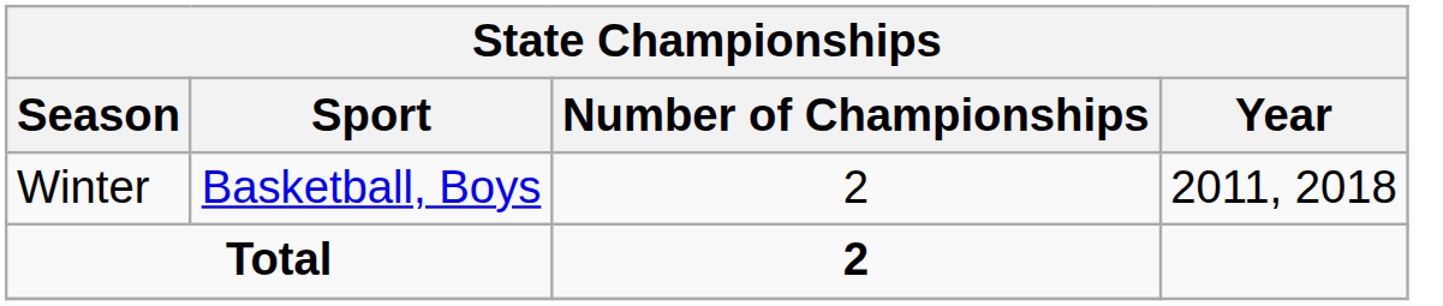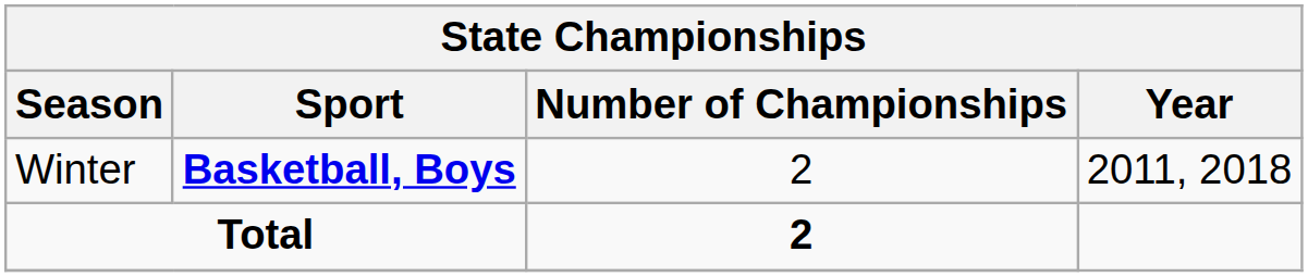Winter | Sport: normal -> bold
